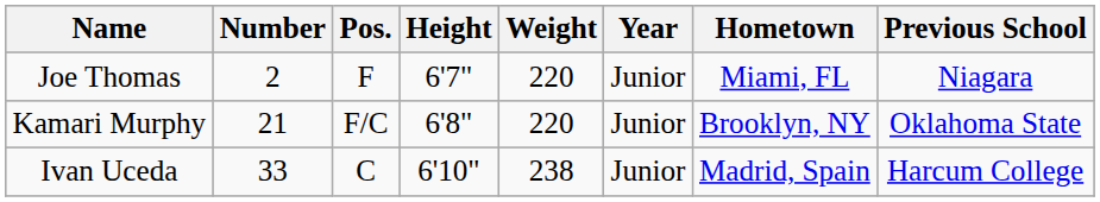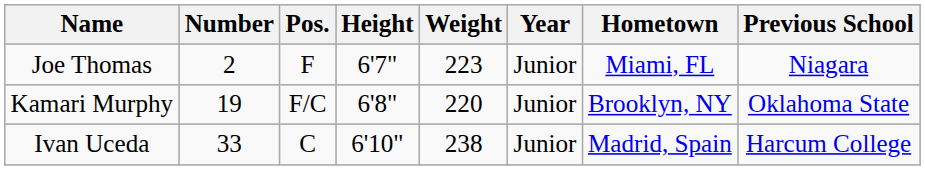Joe Thomas | Weight: 220 -> 223
Kamari Murphy | Number: 21 -> 19
